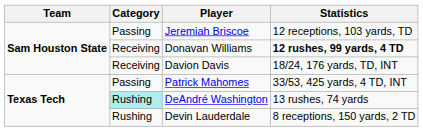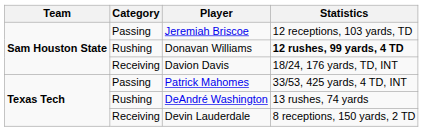Donavan Williams | Category: Receiving -> Rushing
DeAndré Washington | Category: paleturquoise background -> no background
Devin Lauderdale | Category: Rushing -> Receiving
